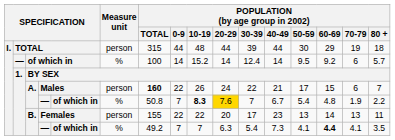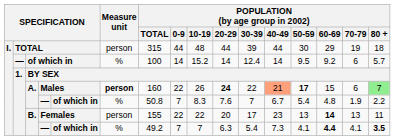Males | Measure unit: normal -> bold
Males | POPULATION (by age group in 2002) / TOTAL: bold -> normal
Males | POPULATION (by age group in 2002) / 20-29: normal -> bold
Males | POPULATION (by age group in 2002) / 40-49: no background -> lightsalmon background
Males | POPULATION (by age group in 2002) / 50-59: normal -> bold
Males | POPULATION (by age group in 2002) / 80 +: no background -> lightgreen background
A. / — | POPULATION (by age group in 2002) / 10-19: bold -> normal
A. / — | POPULATION (by age group in 2002) / 20-29: gold background -> no background
Females | POPULATION (by age group in 2002) / 60-69: normal -> bold
B. / — | POPULATION (by age group in 2002) / 80 +: normal -> bold
